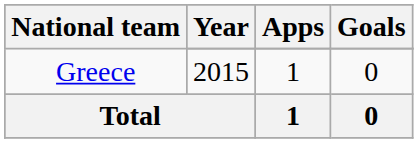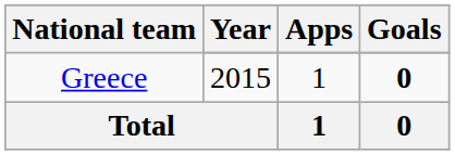2015 | Goals: normal -> bold
